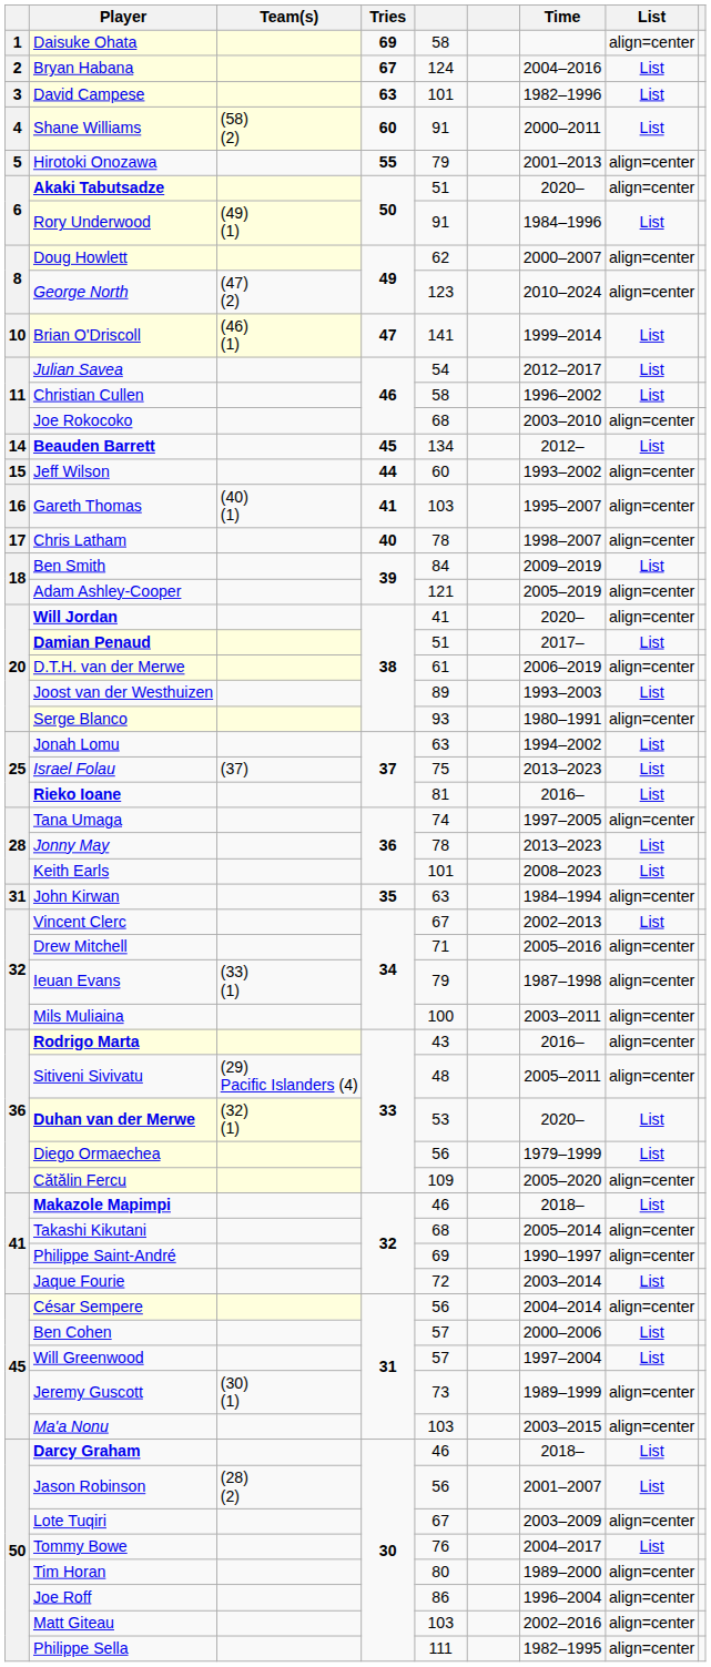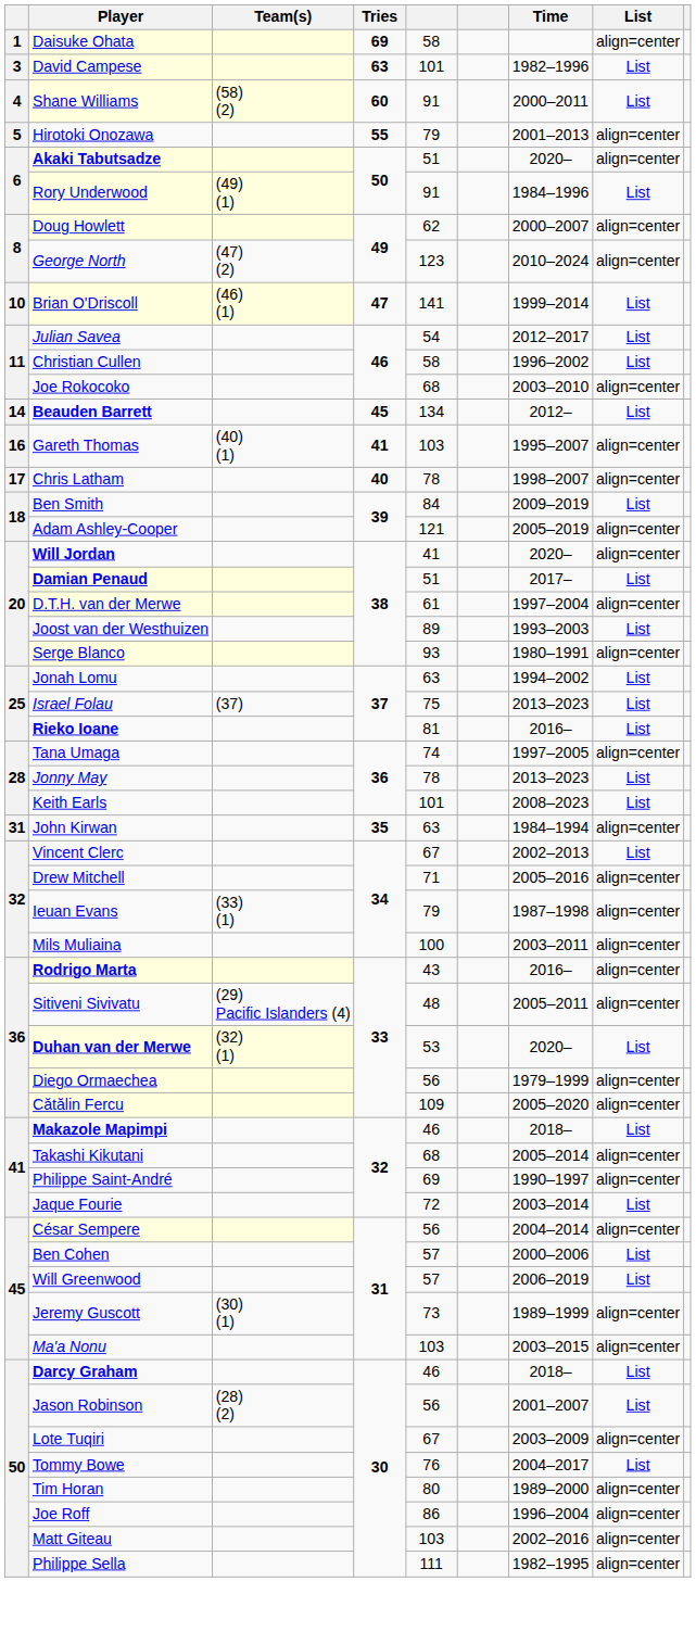- row: 2 | Bryan Habana | 67 | 124 | 2004–2016 | List
- row: 15 | Jeff Wilson | 44 | 60 | 1993–2002 | align=center
D.T.H. van der Merwe | Time: 2006–2019 -> 1997–2004
Diego Ormaechea | List: List -> align=center
Will Greenwood | Time: 1997–2004 -> 2006–2019
